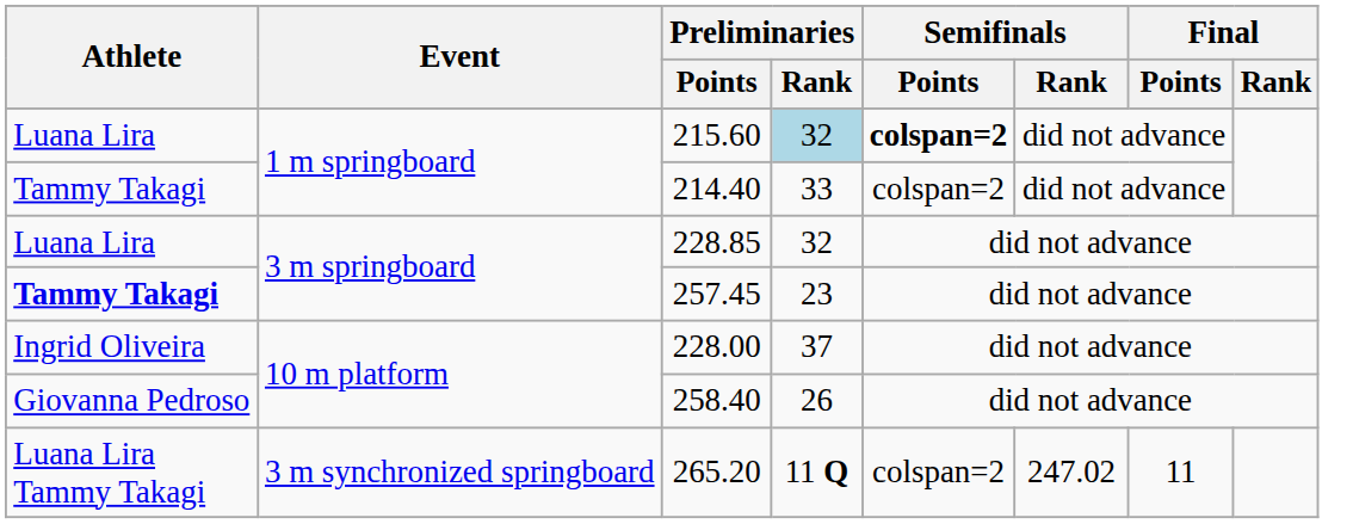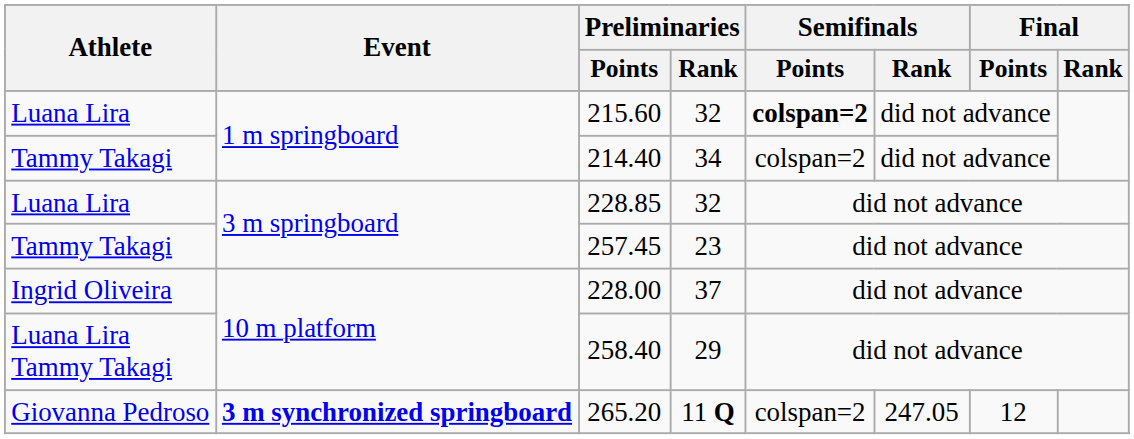215.60 | Preliminaries / Rank: lightblue background -> no background
214.40 | Preliminaries / Rank: 33 -> 34
257.45 | Athlete: bold -> normal
258.40 | Athlete: Giovanna Pedroso -> Luana Lira Tammy Takagi
258.40 | Preliminaries / Rank: 26 -> 29
265.20 | Athlete: Luana Lira Tammy Takagi -> Giovanna Pedroso
265.20 | Event: normal -> bold
265.20 | Semifinals / Rank: 247.02 -> 247.05
265.20 | Final / Points: 11 -> 12
